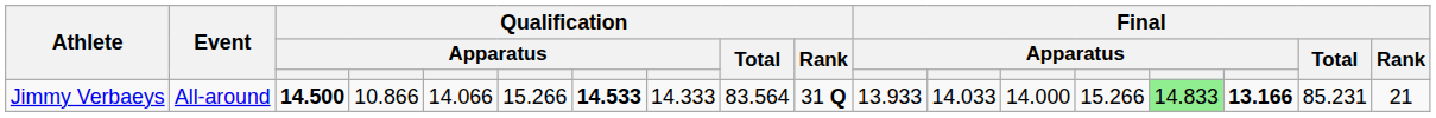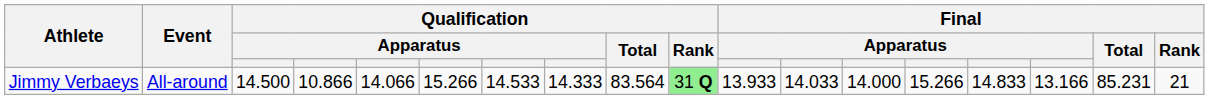row 4 | column 3: bold -> normal
row 4 | column 7: bold -> normal
row 4 | Qualification / Rank: no background -> lightgreen background
row 4 | column 15: lightgreen background -> no background
row 4 | column 16: bold -> normal
